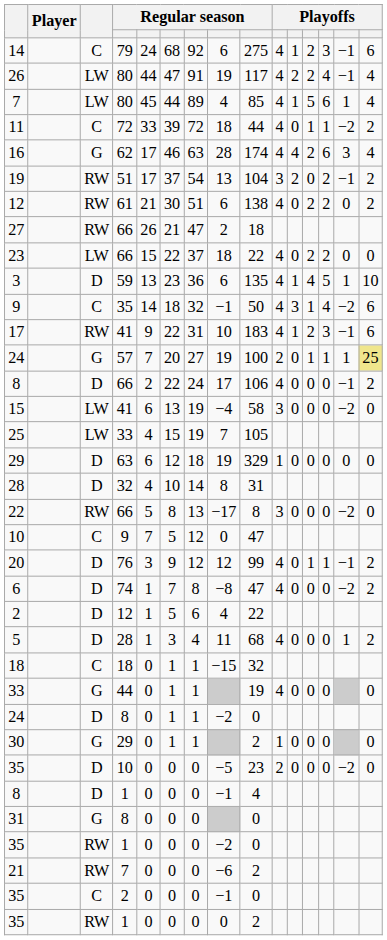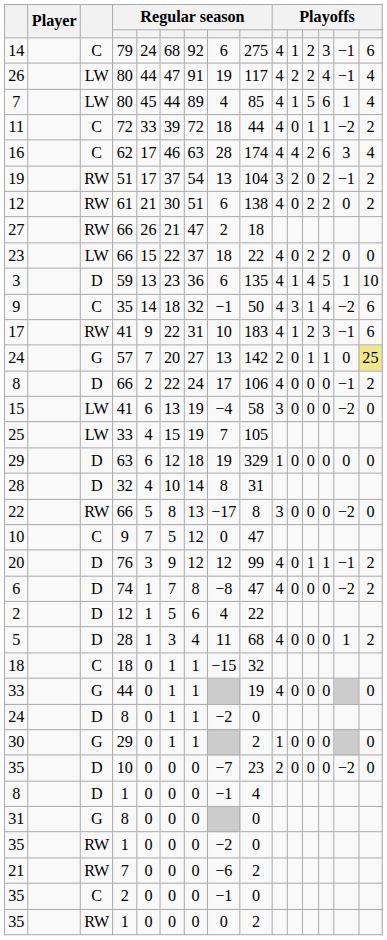16 | column 3: G -> C
24 / 57 | column 8: 19 -> 13
24 / 57 | column 9: 100 -> 142
24 / 57 | column 14: 1 -> 0
35 / 10 | column 8: −5 -> −7
